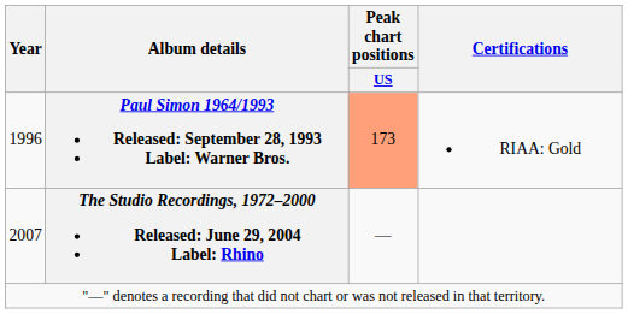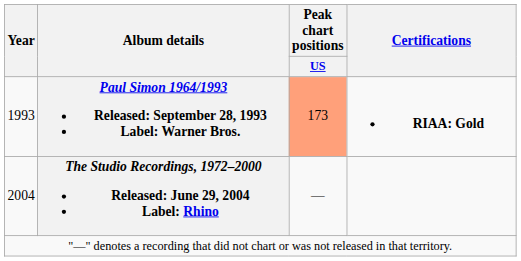row 3 | Year: 1996 -> 1993
row 3 | Certifications: normal -> bold
row 4 | Year: 2007 -> 2004
